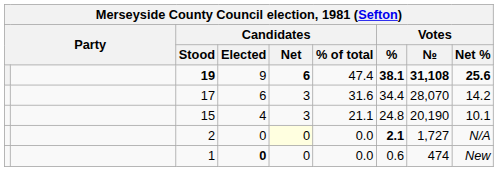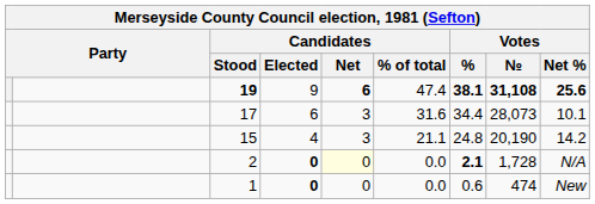17 | Votes / №: 28,070 -> 28,073
17 | Votes / Net %: 14.2 -> 10.1
15 | Votes / Net %: 10.1 -> 14.2
2 | Candidates / Elected: normal -> bold
2 | Votes / №: 1,727 -> 1,728
